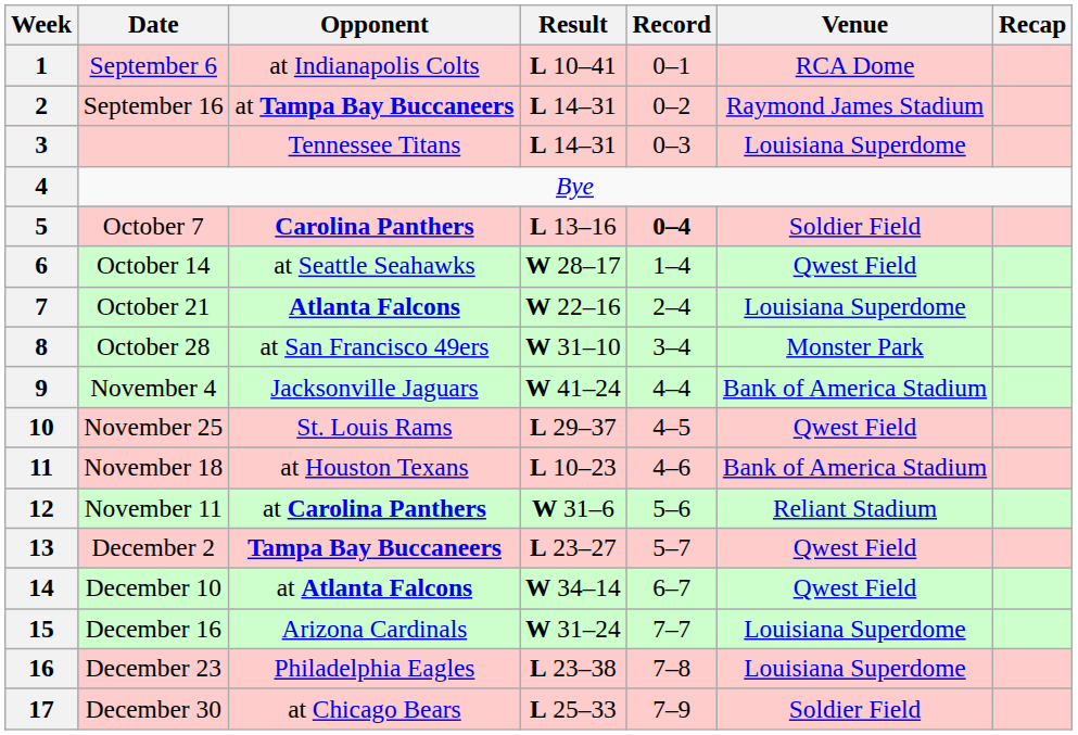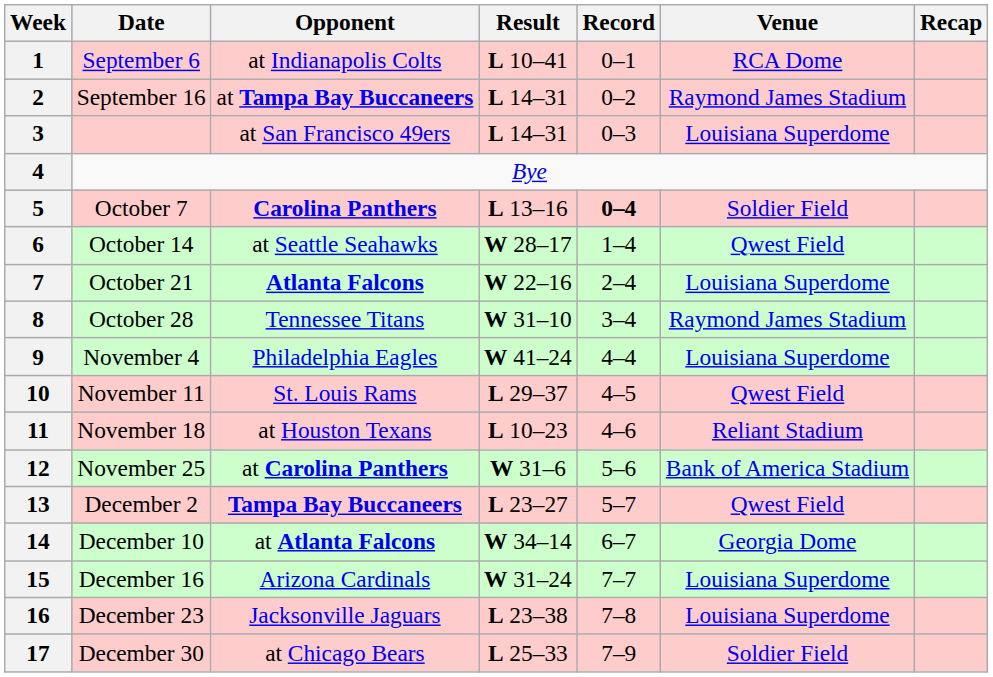3 | Opponent: Tennessee Titans -> at San Francisco 49ers
8 | Opponent: at San Francisco 49ers -> Tennessee Titans
8 | Venue: Monster Park -> Raymond James Stadium
9 | Opponent: Jacksonville Jaguars -> Philadelphia Eagles
9 | Venue: Bank of America Stadium -> Louisiana Superdome
10 | Date: November 25 -> November 11
11 | Venue: Bank of America Stadium -> Reliant Stadium
12 | Date: November 11 -> November 25
12 | Venue: Reliant Stadium -> Bank of America Stadium
14 | Venue: Qwest Field -> Georgia Dome
16 | Opponent: Philadelphia Eagles -> Jacksonville Jaguars
